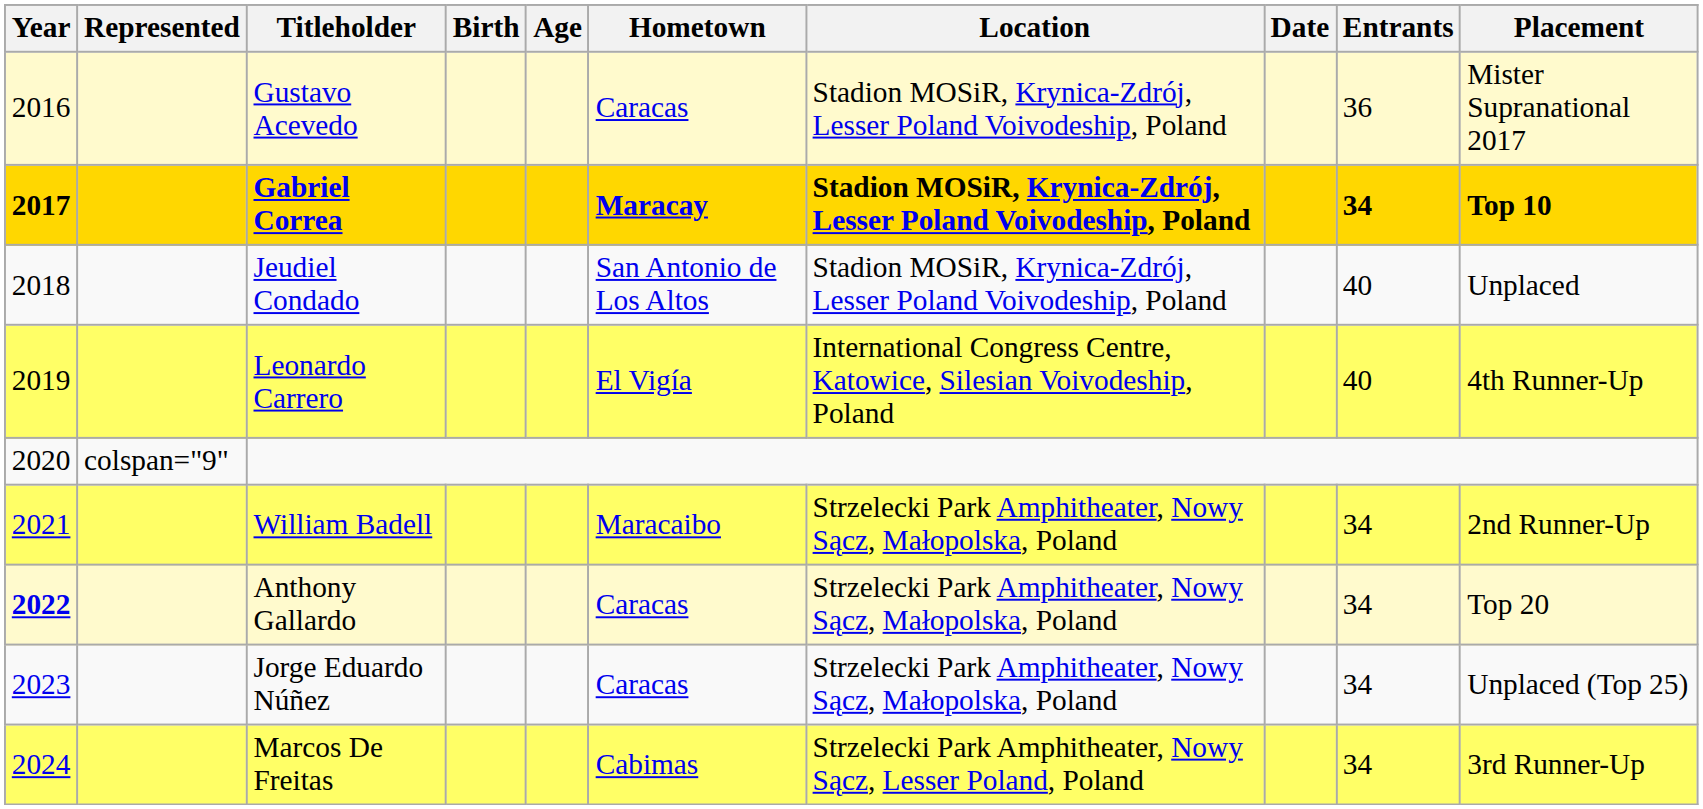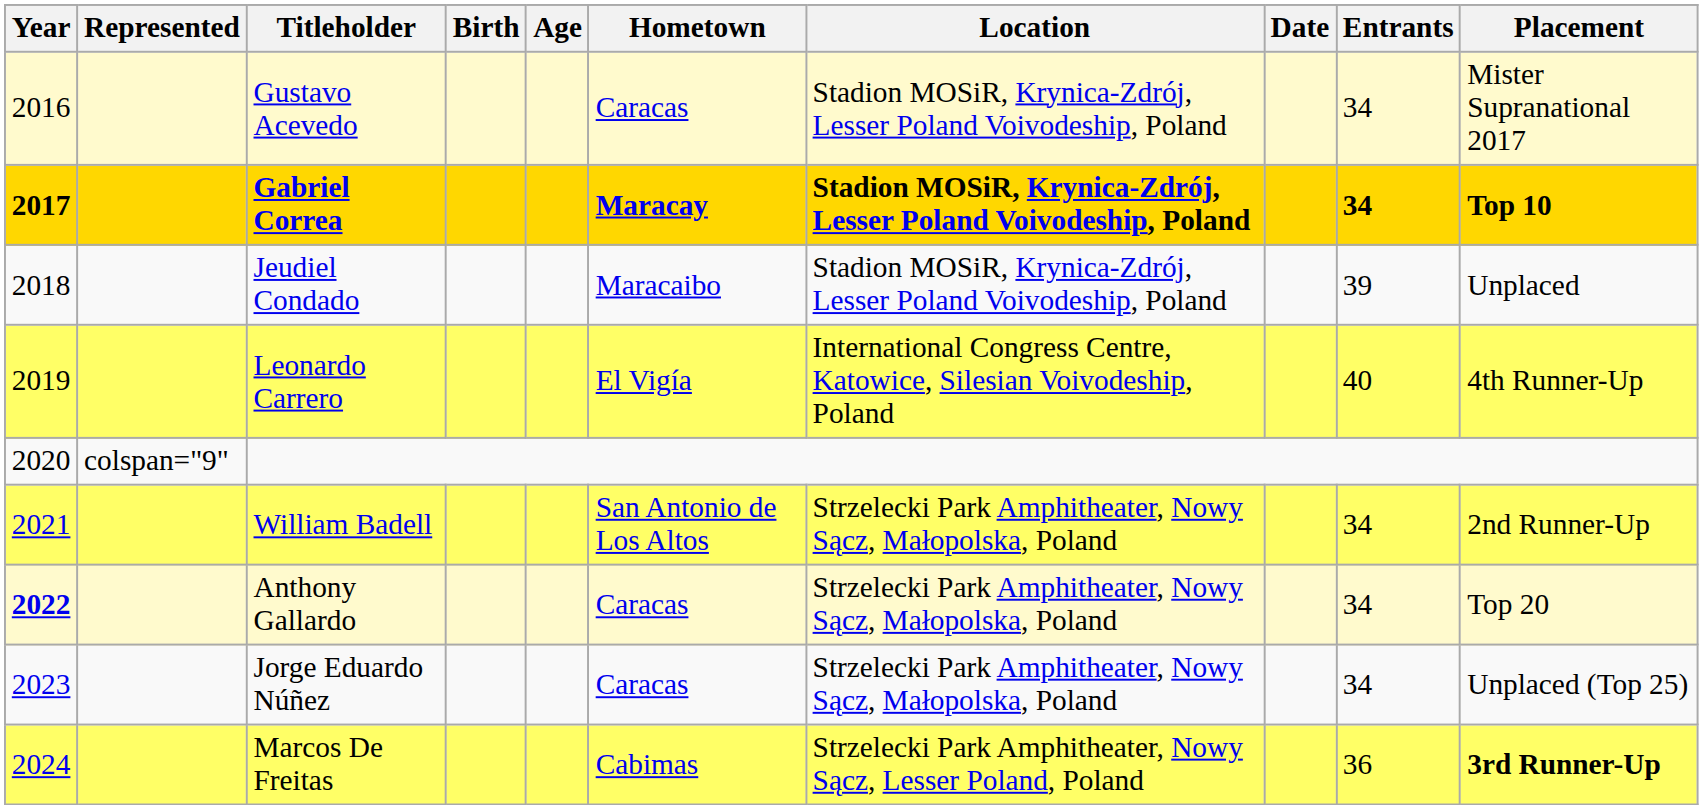Gustavo Acevedo | Entrants: 36 -> 34
Jeudiel Condado | Hometown: San Antonio de Los Altos -> Maracaibo
Jeudiel Condado | Entrants: 40 -> 39
William Badell | Hometown: Maracaibo -> San Antonio de Los Altos
Marcos De Freitas | Entrants: 34 -> 36
Marcos De Freitas | Placement: normal -> bold
